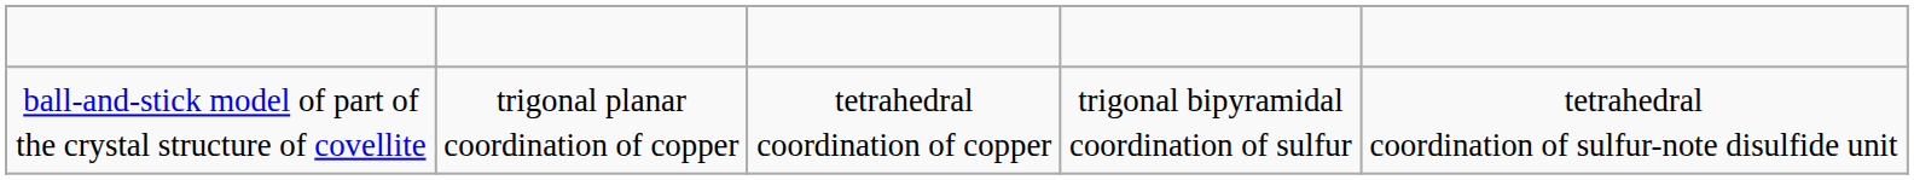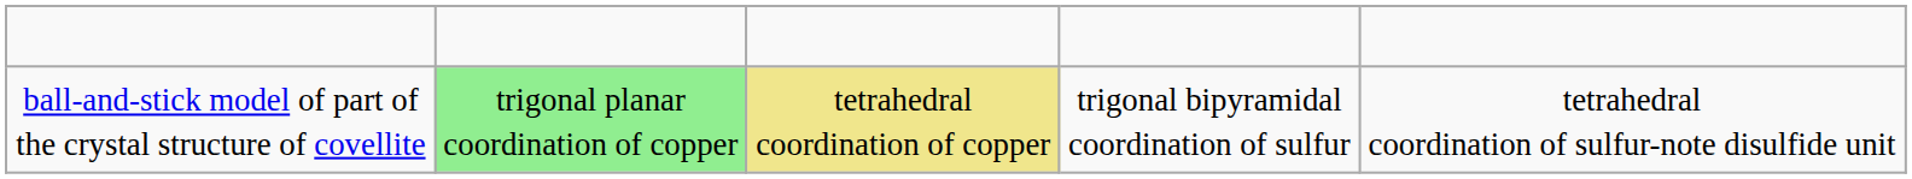row 2 | column 2: no background -> lightgreen background
row 2 | column 3: no background -> khaki background
